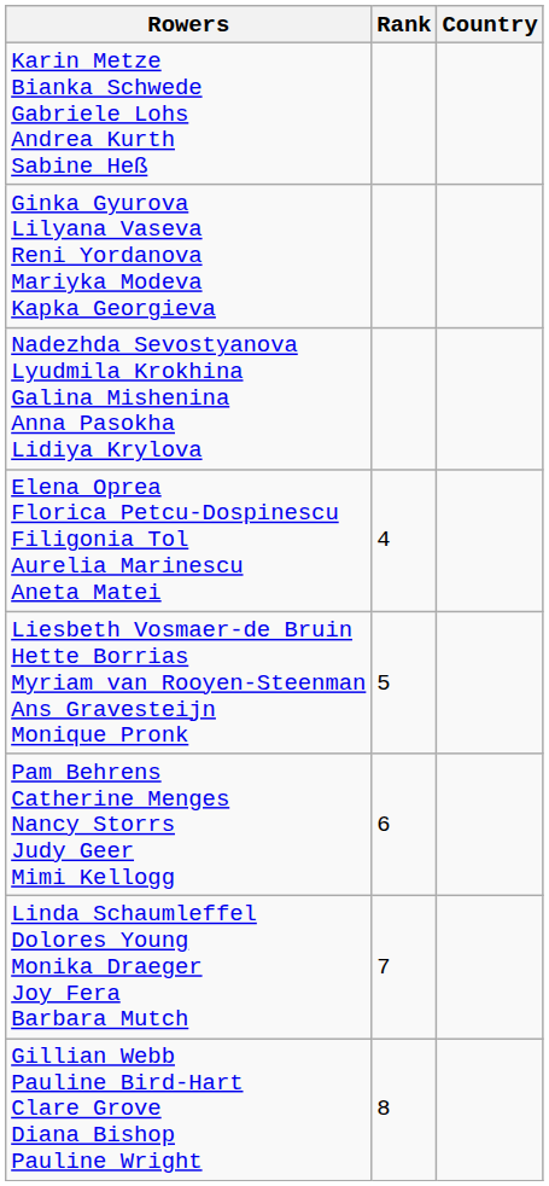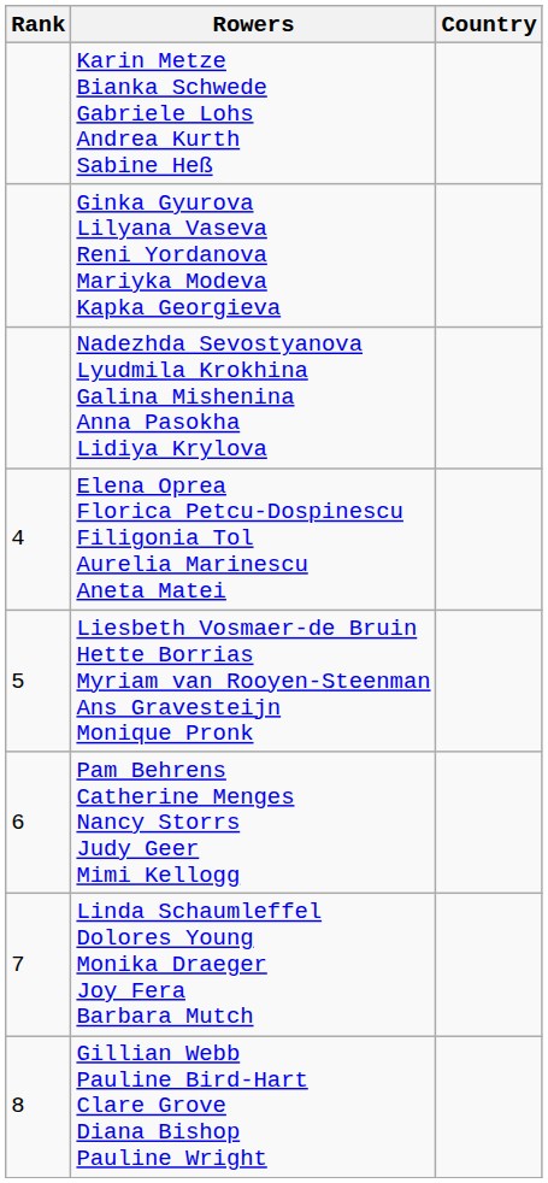columns swapped: Rank <-> Rowers
